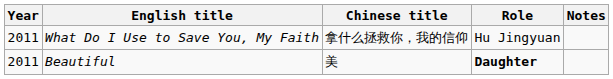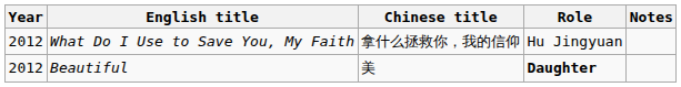What Do I Use to Save You, My Faith | Year: 2011 -> 2012
Beautiful | Year: 2011 -> 2012
